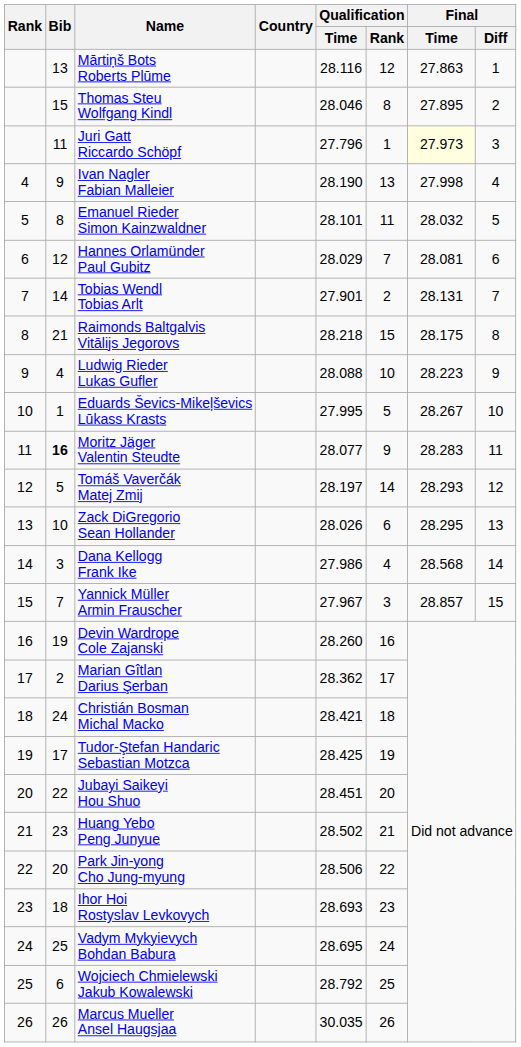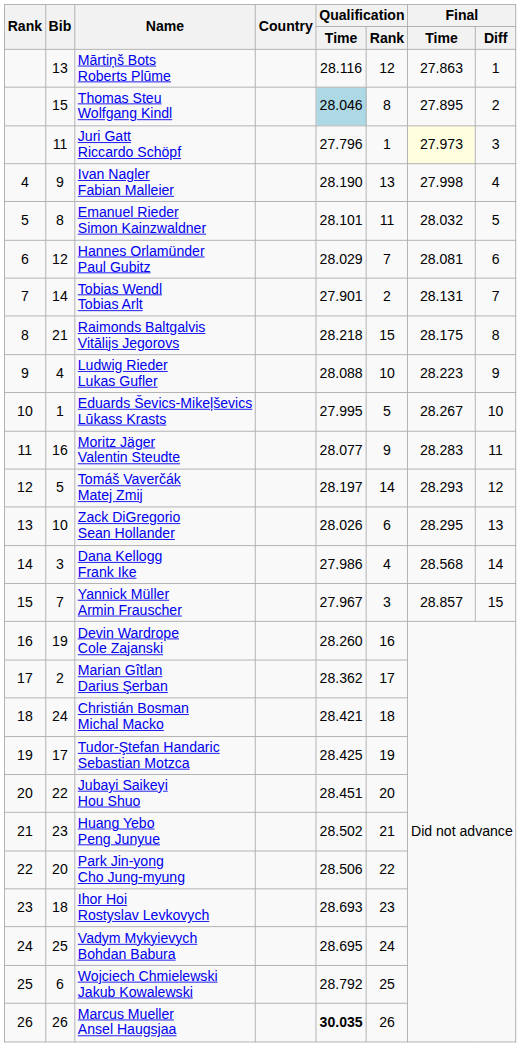Thomas Steu Wolfgang Kindl | Qualification / Time: no background -> lightblue background
Moritz Jäger Valentin Steudte | Bib: bold -> normal
Marcus Mueller Ansel Haugsjaa | Qualification / Time: normal -> bold
